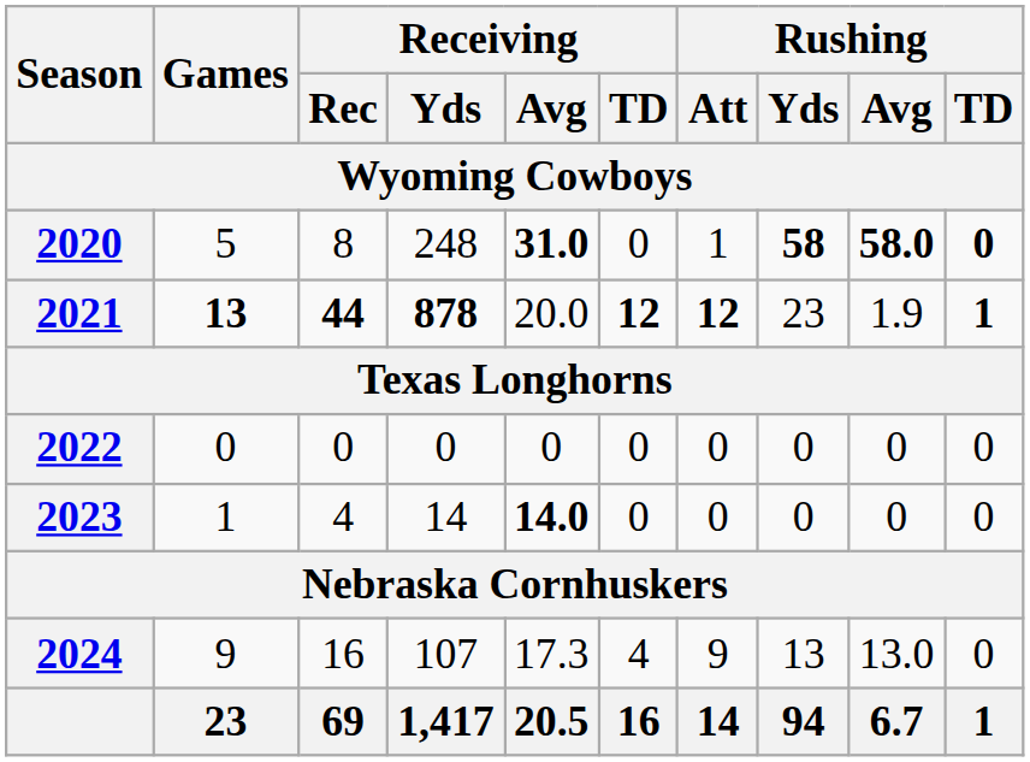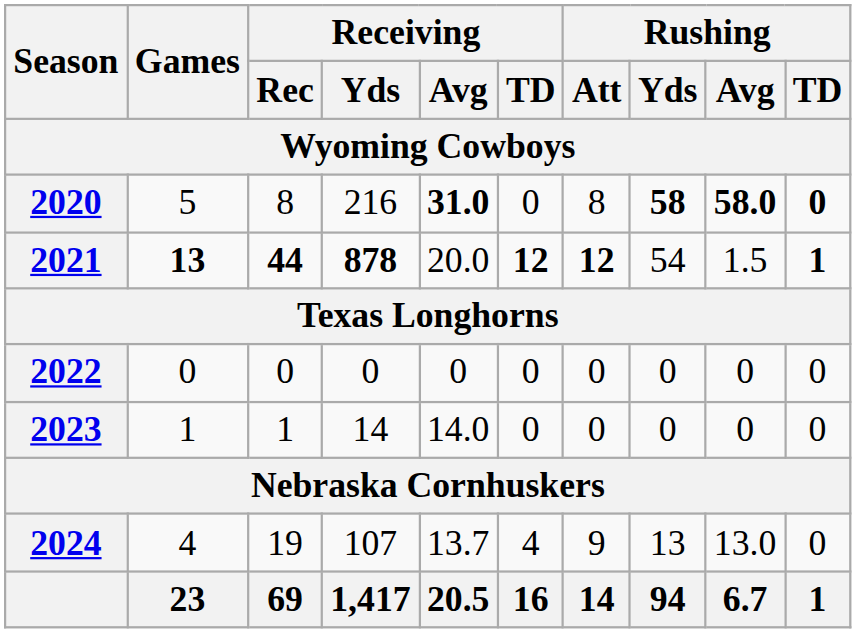2020 | Receiving / Yds: 248 -> 216
2020 | Rushing / Att: 1 -> 8
2021 | Rushing / Yds: 23 -> 54
2021 | Rushing / Avg: 1.9 -> 1.5
2023 | Receiving / Rec: 4 -> 1
2023 | Receiving / Avg: bold -> normal
2024 | Games: 9 -> 4
2024 | Receiving / Rec: 16 -> 19
2024 | Receiving / Avg: 17.3 -> 13.7
